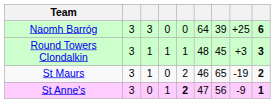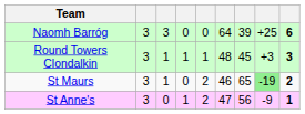St Maurs | column 8: no background -> lightgreen background
St Anne's | column 5: bold -> normal
